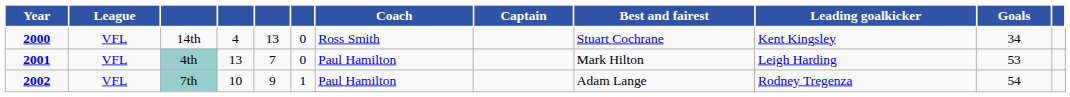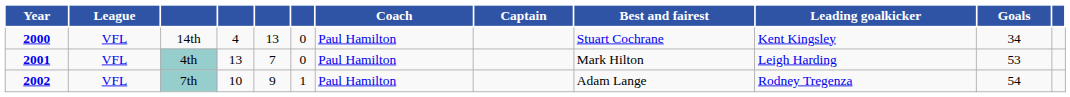14th | Coach: Ross Smith -> Paul Hamilton
